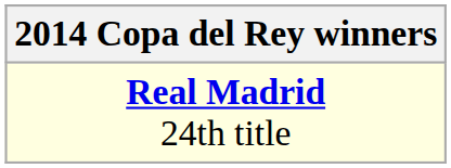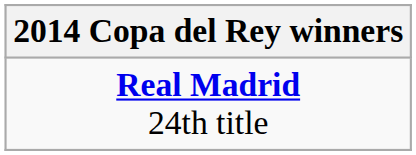row 2 | column 1: lightyellow background -> no background
